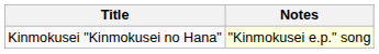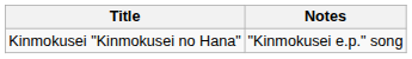Kinmokusei "Kinmokusei no Hana" | Notes: lightyellow background -> no background
